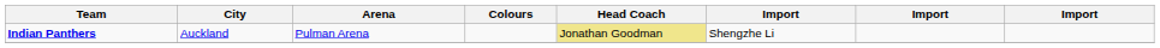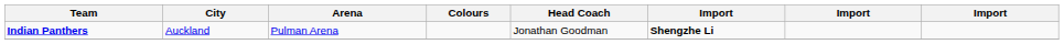Indian Panthers | Head Coach: khaki background -> no background
Indian Panthers | column 6: normal -> bold
